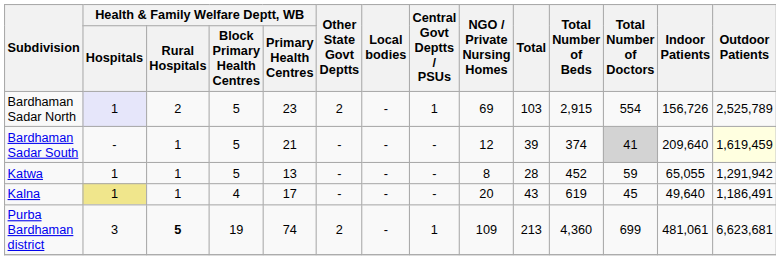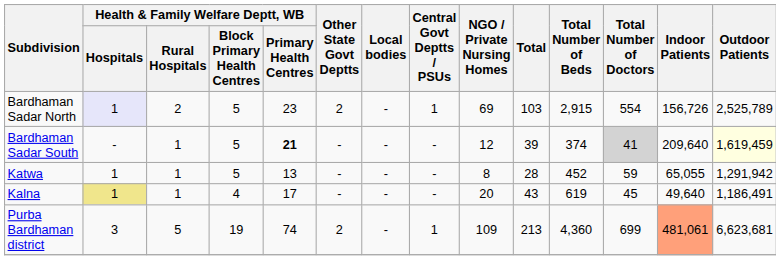Bardhaman Sadar South | Health & Family Welfare Deptt, WB / Primary Health Centres: normal -> bold
Purba Bardhaman district | Health & Family Welfare Deptt, WB / Rural Hospitals: bold -> normal
Purba Bardhaman district | Indoor Patients: no background -> lightsalmon background
